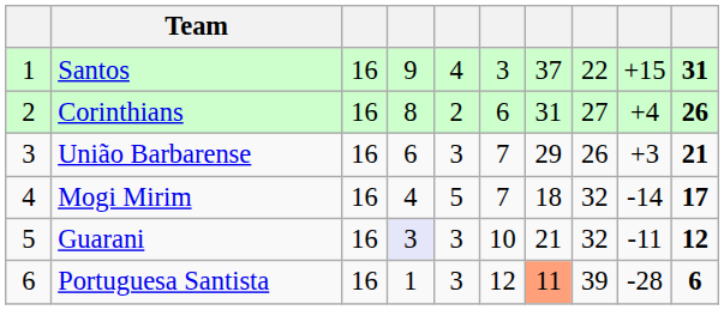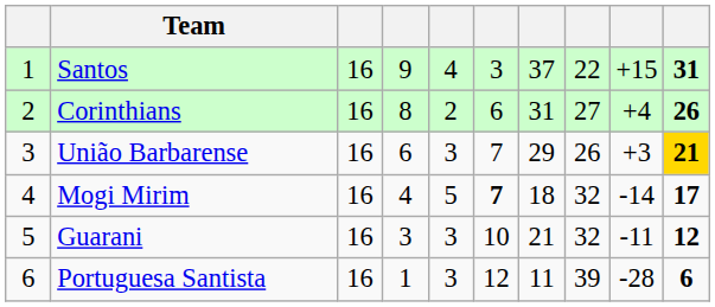União Barbarense | column 10: no background -> gold background
Mogi Mirim | column 6: normal -> bold
Guarani | column 4: lavender background -> no background
Portuguesa Santista | column 7: lightsalmon background -> no background
